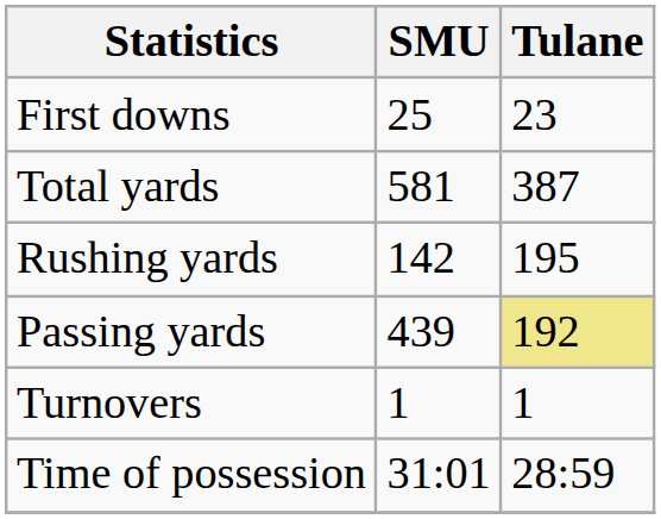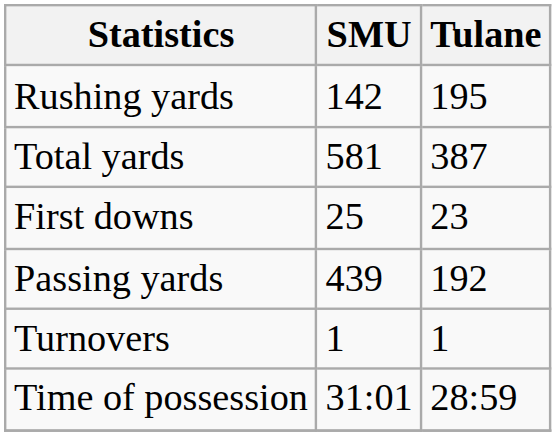rows swapped: First downs <-> Rushing yards
Passing yards | Tulane: khaki background -> no background
